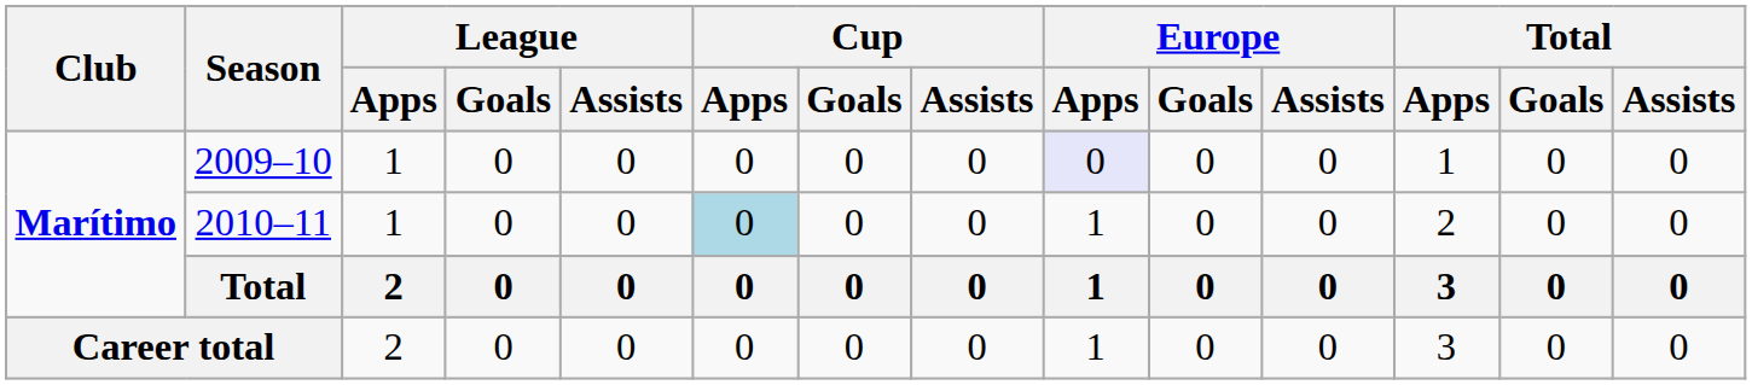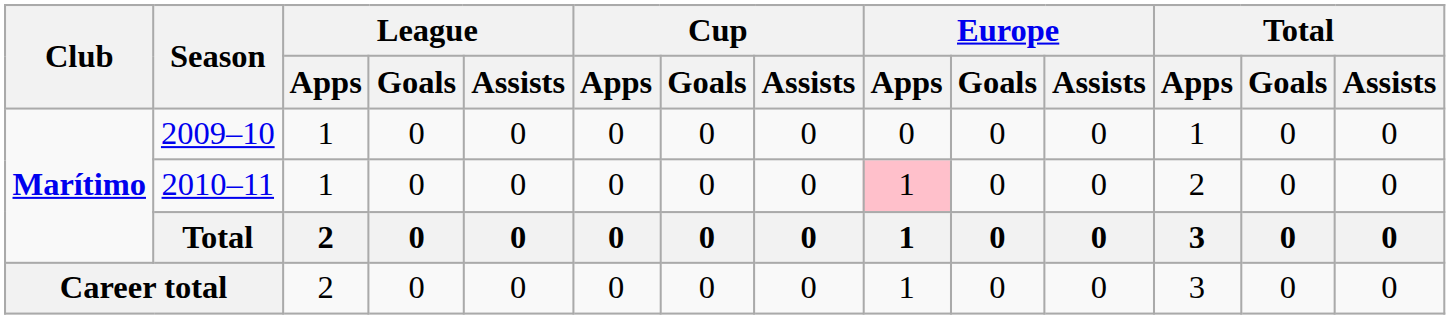2009–10 | Europe / Apps: lavender background -> no background
2010–11 | Cup / Apps: lightblue background -> no background
2010–11 | Europe / Apps: no background -> pink background
